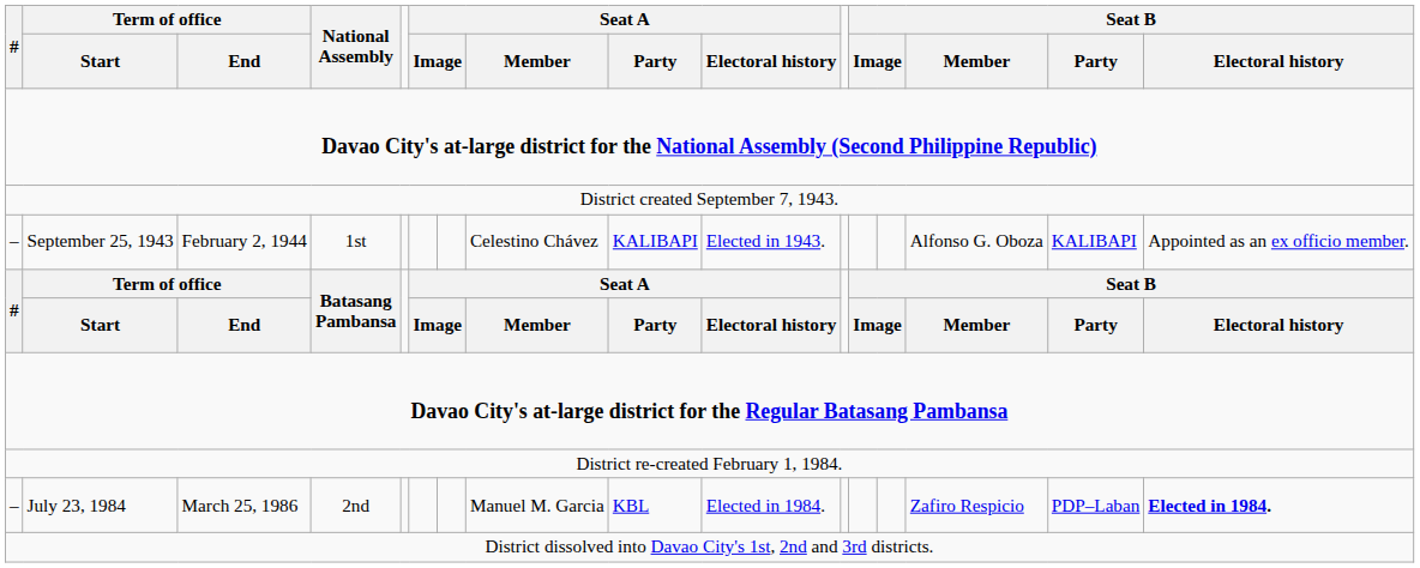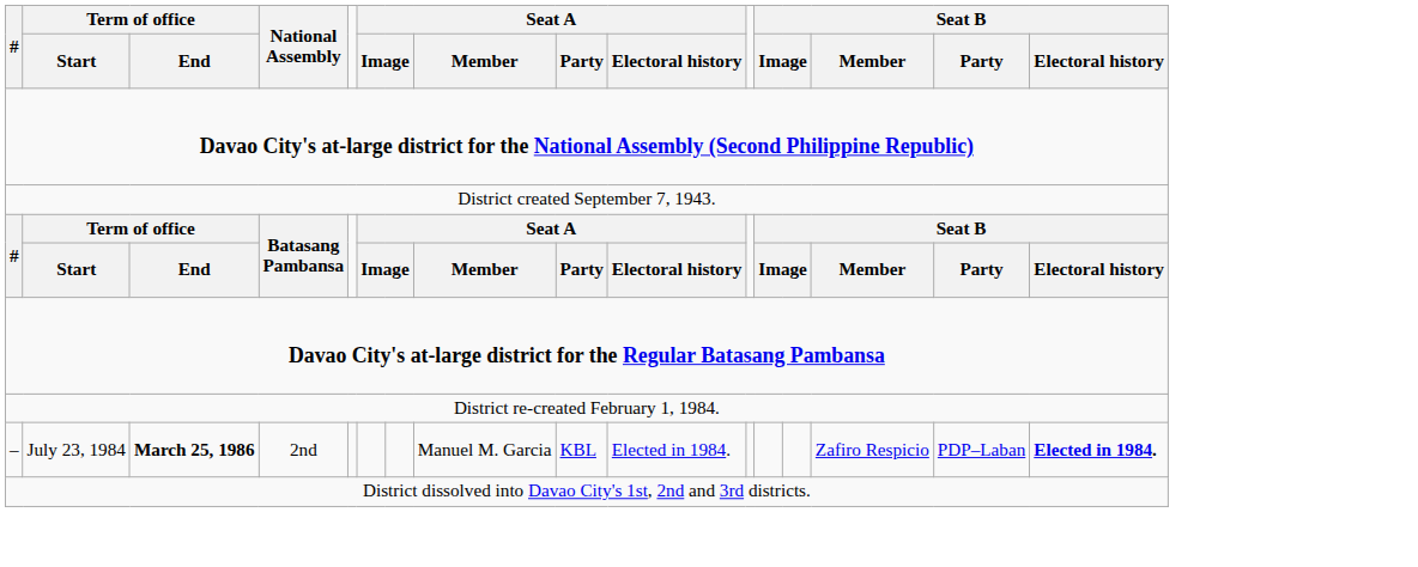- row: – | September 25, 1943 | February 2, 1944 | 1st | Celestino Chávez | KALIBAPI | Elected in 1943. | Alfonso G. Oboza | KALIBAPI | Appointed as an ex officio member.
July 23, 1984 | Term of office / End: normal -> bold
